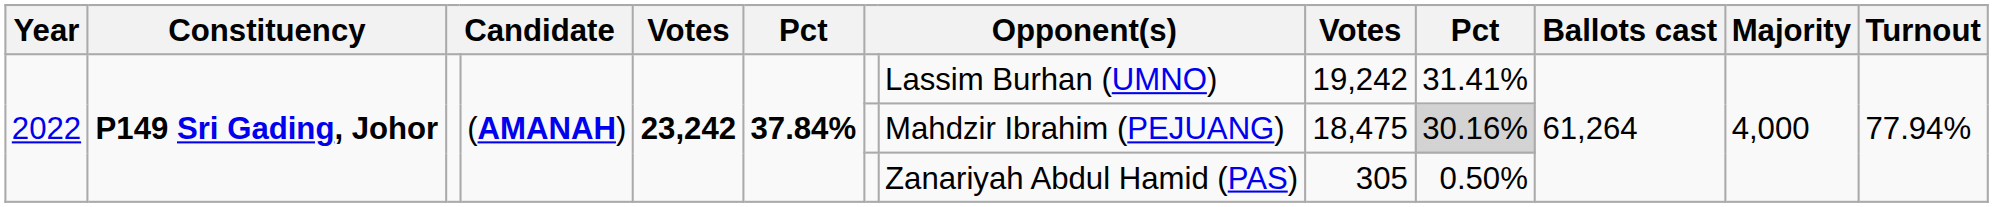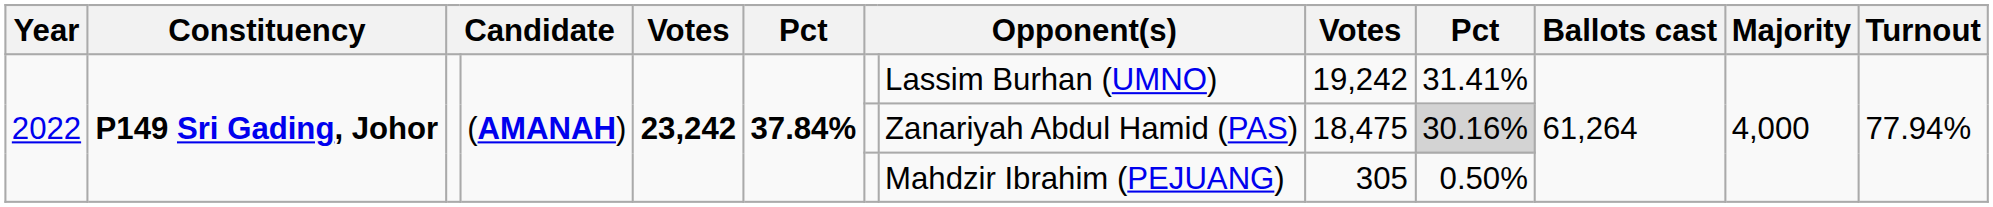row 3 | column 8: Mahdzir Ibrahim (PEJUANG) -> Zanariyah Abdul Hamid (PAS)
row 4 | column 8: Zanariyah Abdul Hamid (PAS) -> Mahdzir Ibrahim (PEJUANG)
